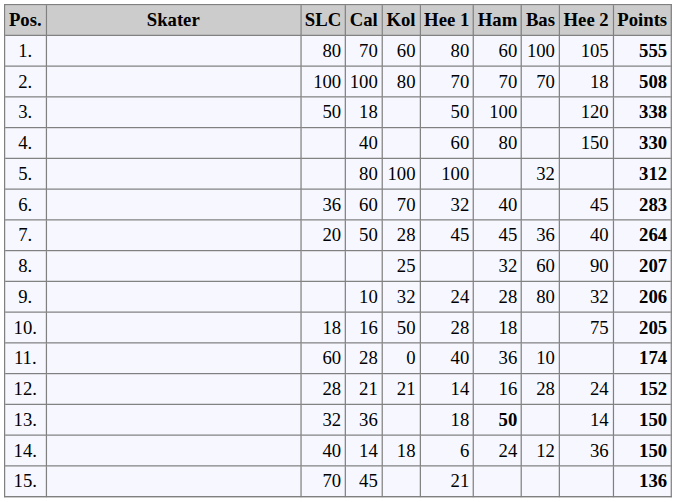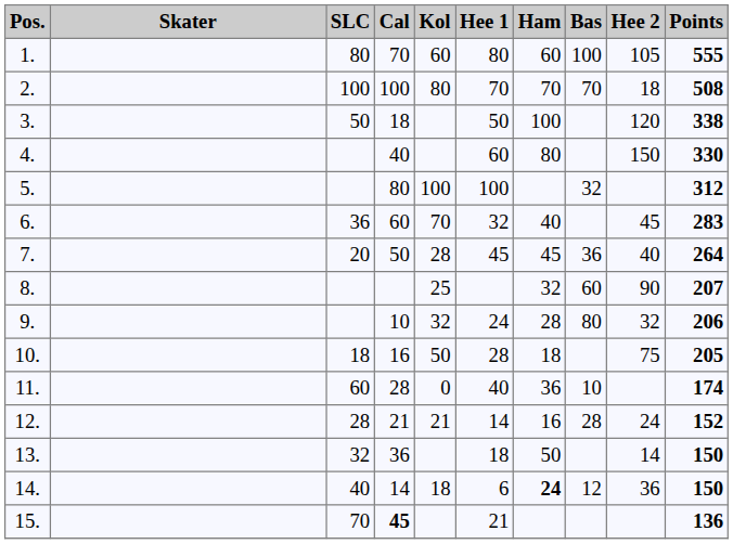13. | Ham: bold -> normal
14. | Ham: normal -> bold
15. | Cal: normal -> bold
